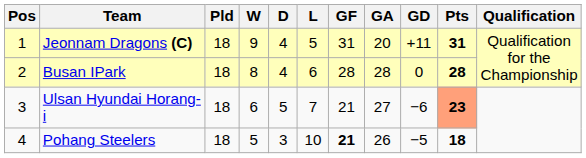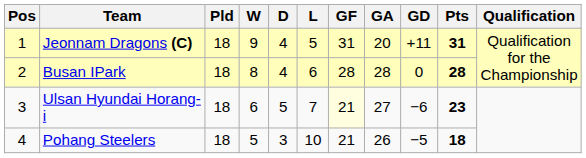Ulsan Hyundai Horang-i | GF: no background -> lightyellow background
Ulsan Hyundai Horang-i | Pts: lightsalmon background -> no background
Pohang Steelers | GF: bold -> normal
